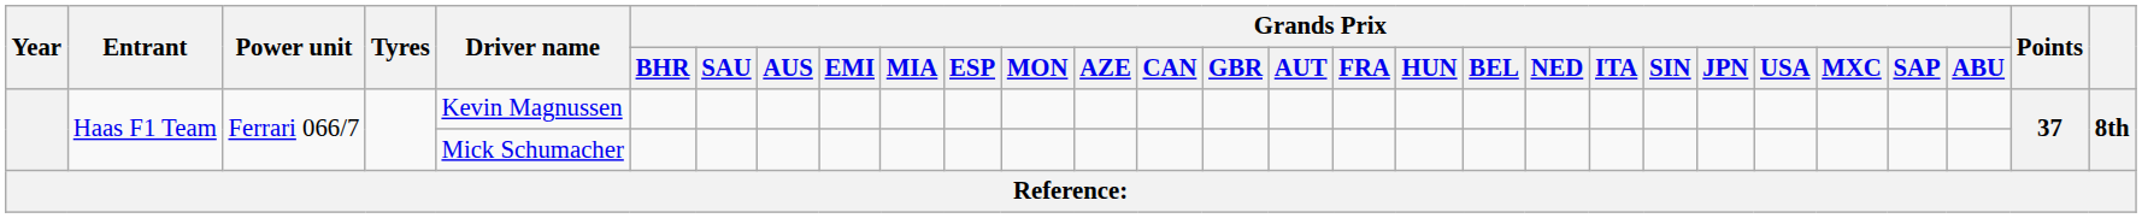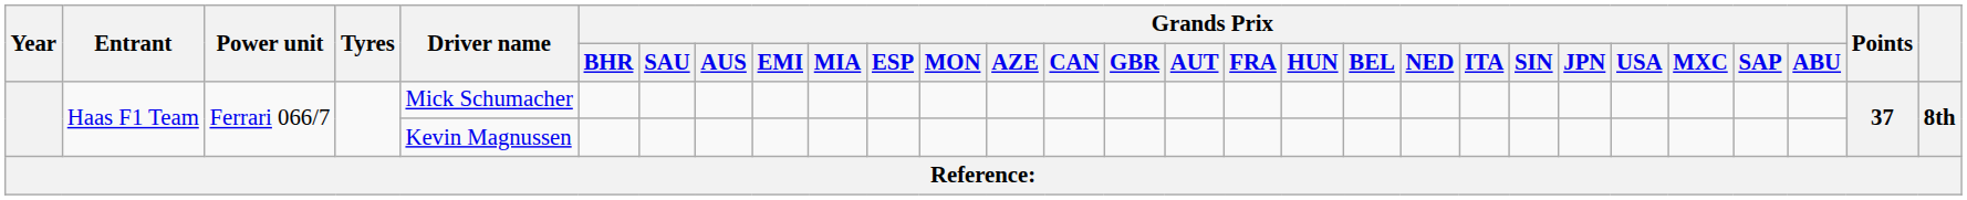row 3 | Driver name: Kevin Magnussen -> Mick Schumacher
row 4 | Driver name: Mick Schumacher -> Kevin Magnussen
